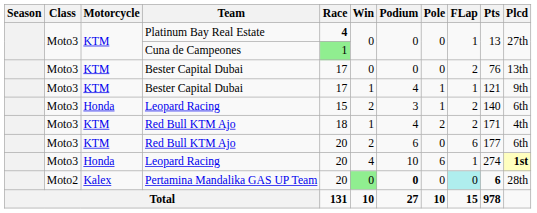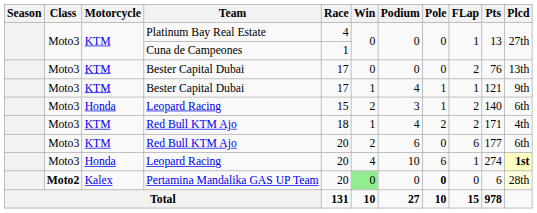Platinum Bay Real Estate | Race: bold -> normal
Cuna de Campeones | Race: lightgreen background -> no background
Pertamina Mandalika GAS UP Team | Class: normal -> bold
Pertamina Mandalika GAS UP Team | Podium: bold -> normal
Pertamina Mandalika GAS UP Team | Pole: normal -> bold
Pertamina Mandalika GAS UP Team | FLap: paleturquoise background -> no background
Pertamina Mandalika GAS UP Team | Pts: bold -> normal
Pertamina Mandalika GAS UP Team | Plcd: no background -> lightyellow background
